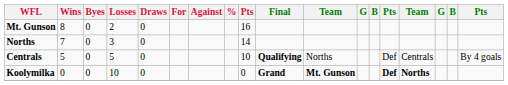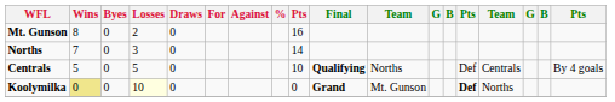Koolymilka | Wins: no background -> khaki background
Koolymilka | Losses: no background -> lightyellow background
Koolymilka | column 11: bold -> normal
Koolymilka | column 15: bold -> normal
